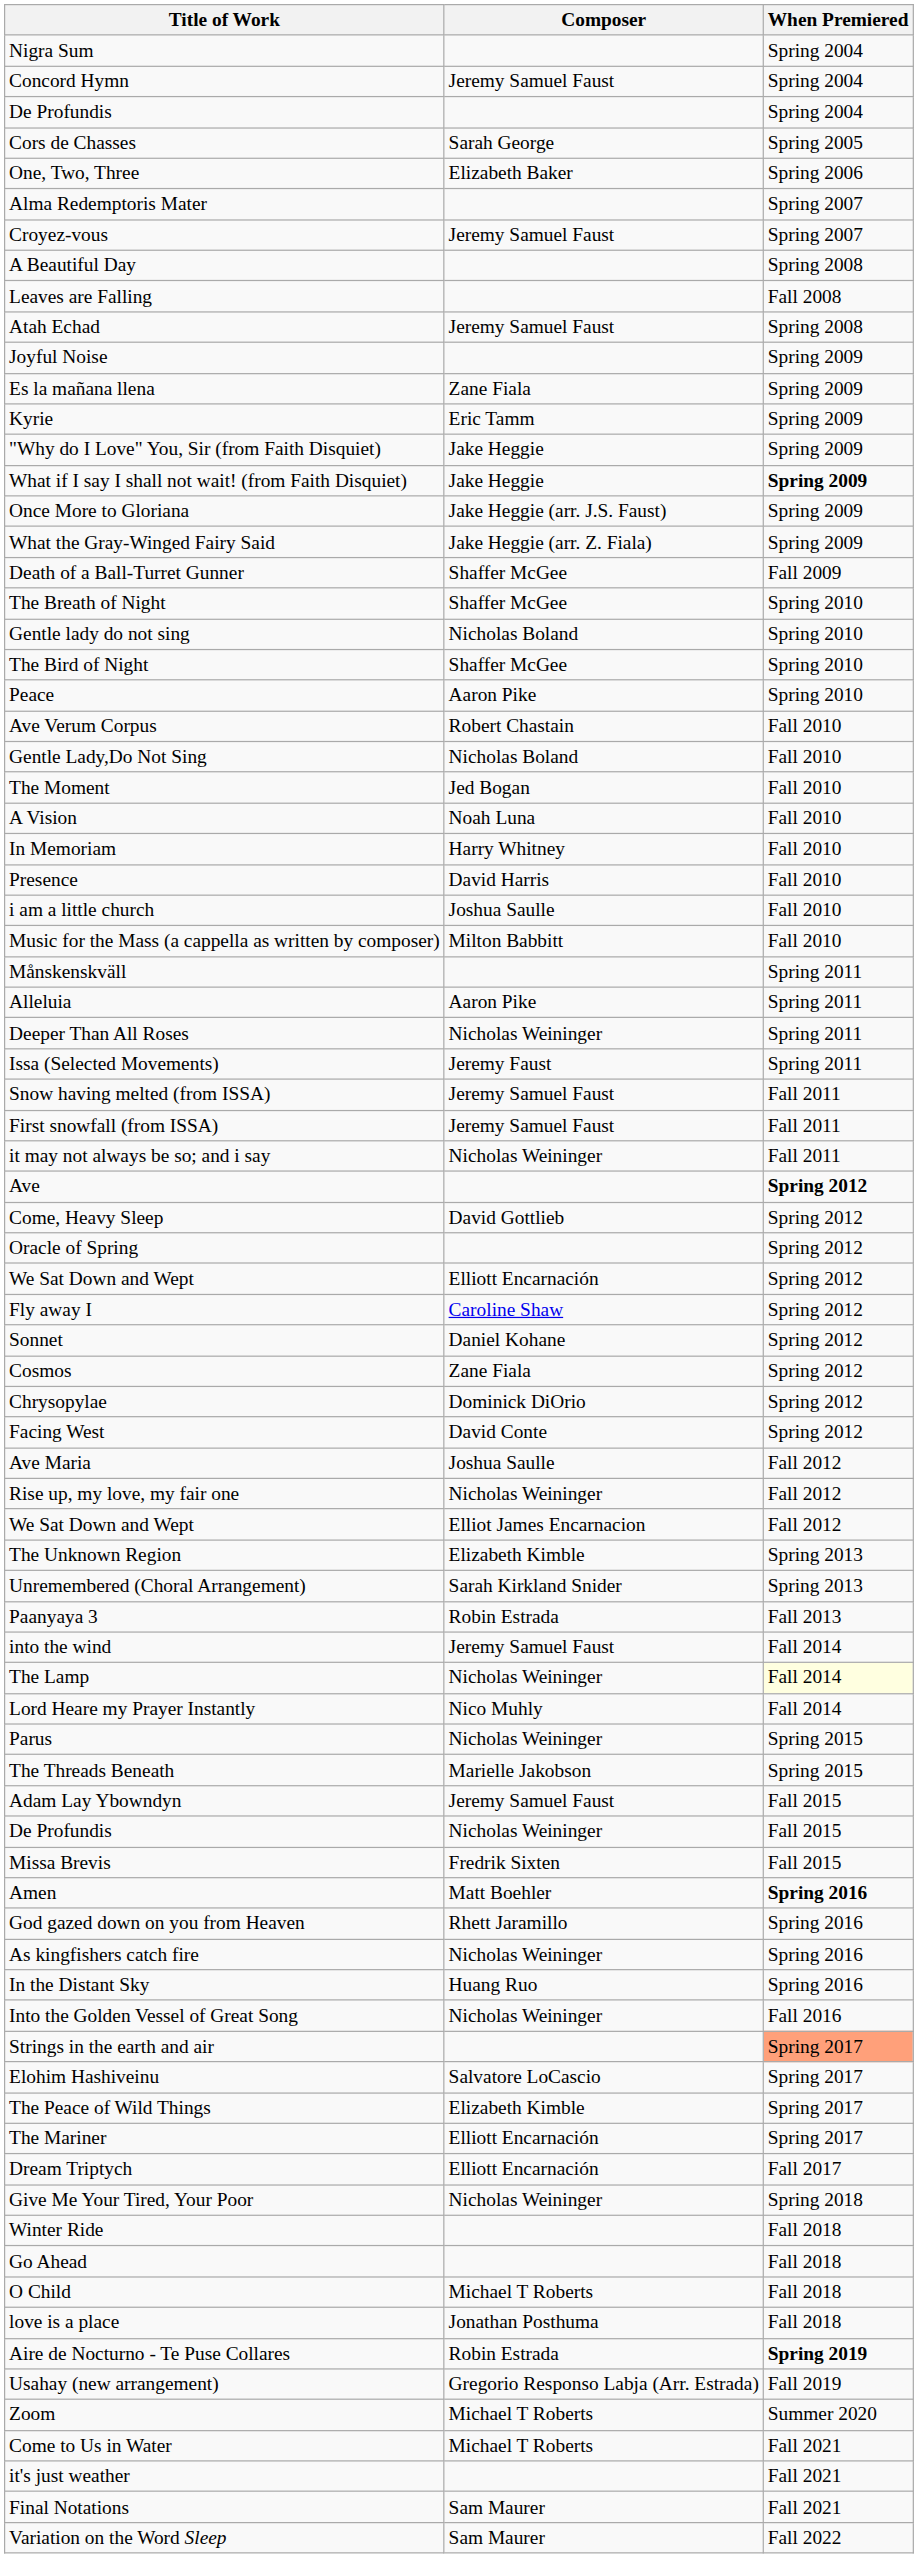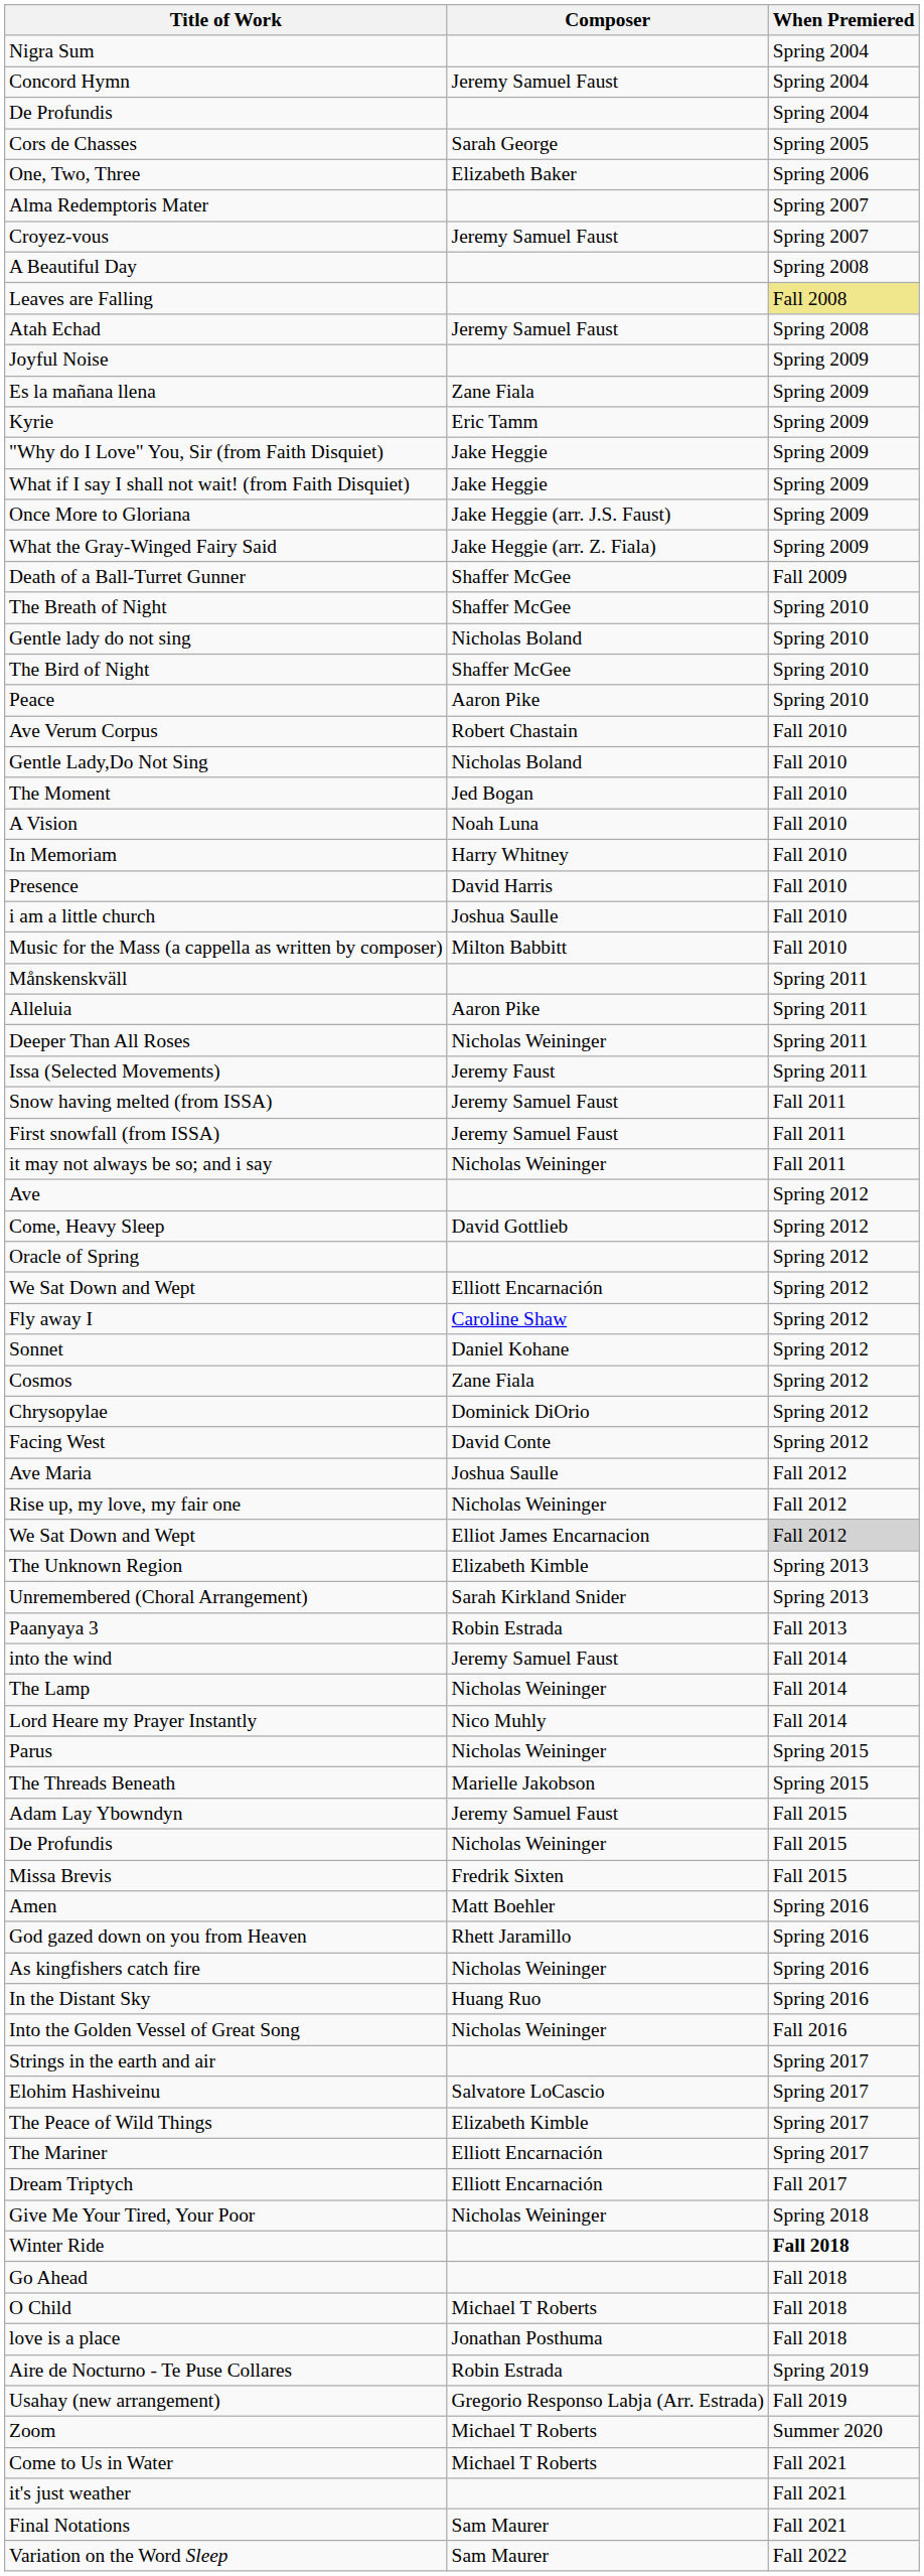Leaves are Falling | When Premiered: no background -> khaki background
What if I say I shall not wait! (from Faith Disquiet) | When Premiered: bold -> normal
Ave | When Premiered: bold -> normal
We Sat Down and Wept / Elliot James Encarnacion | When Premiered: no background -> lightgrey background
The Lamp | When Premiered: lightyellow background -> no background
Amen | When Premiered: bold -> normal
Strings in the earth and air | When Premiered: lightsalmon background -> no background
Winter Ride | When Premiered: normal -> bold
Aire de Nocturno - Te Puse Collares | When Premiered: bold -> normal
